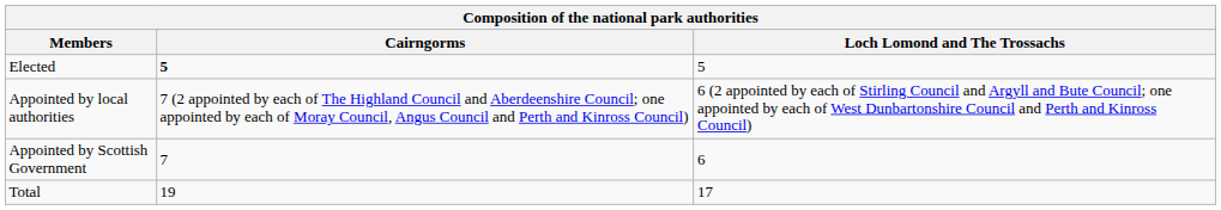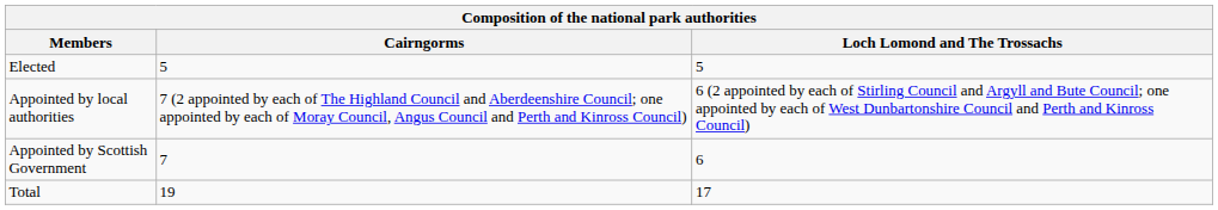Elected | Cairngorms: bold -> normal
